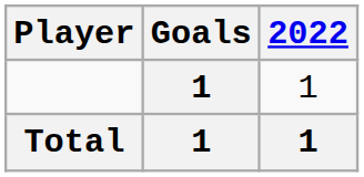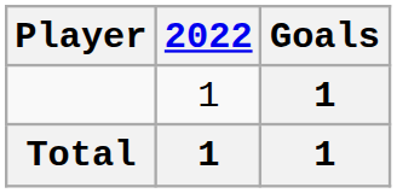columns swapped: Goals <-> 2022
